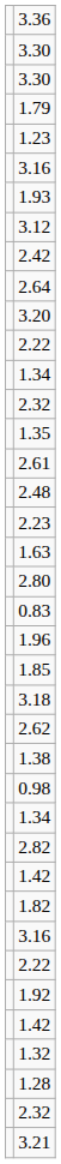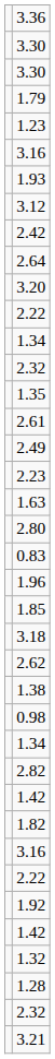row 17 | column 2: 2.48 -> 2.49
